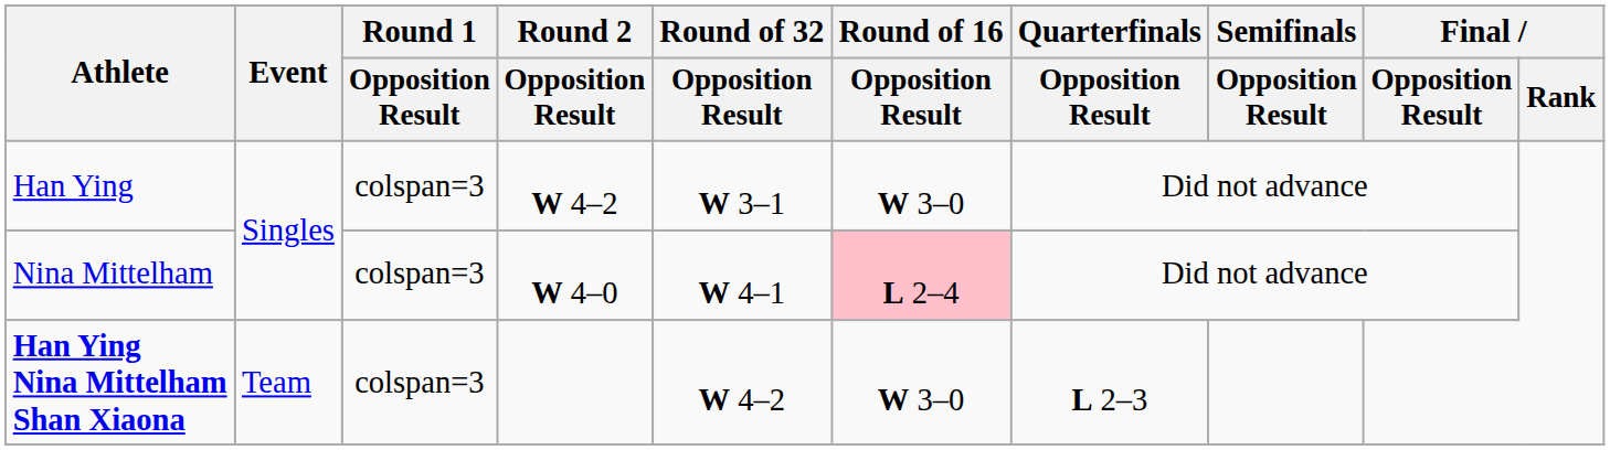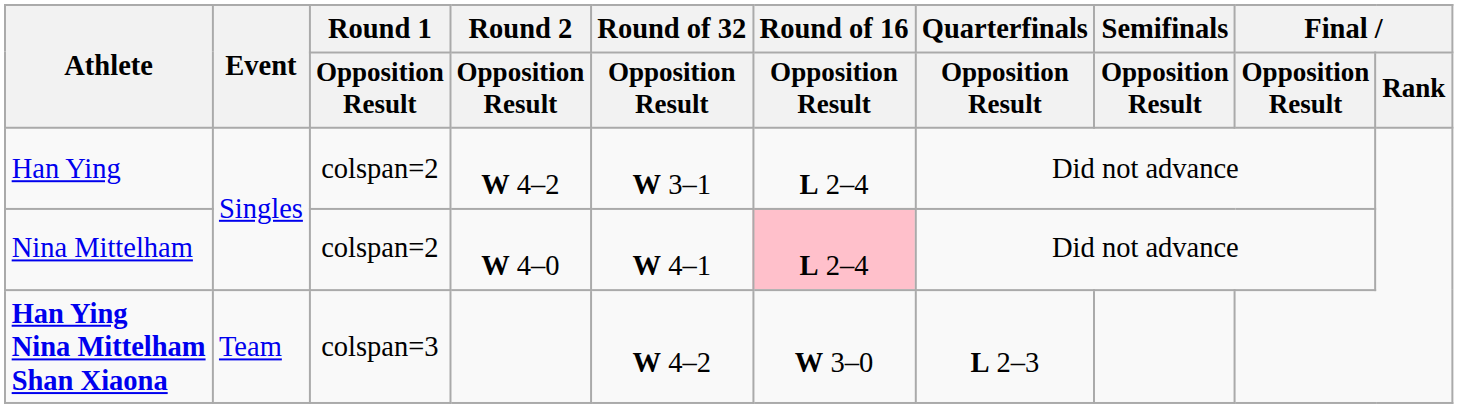Han Ying | Round 1 / Opposition Result: colspan=3 -> colspan=2
Han Ying | Round of 16 / Opposition Result: W 3–0 -> L 2–4
Nina Mittelham | Round 1 / Opposition Result: colspan=3 -> colspan=2
